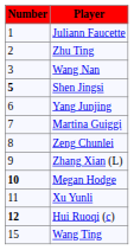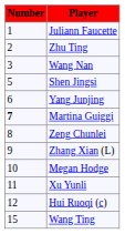Shen Jingsi | Number: bold -> normal
Martina Guiggi | Number: normal -> bold
Megan Hodge | Number: bold -> normal
Hui Ruoqi (c) | Number: bold -> normal
